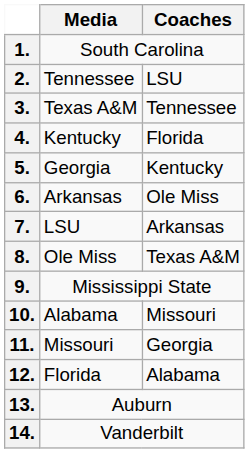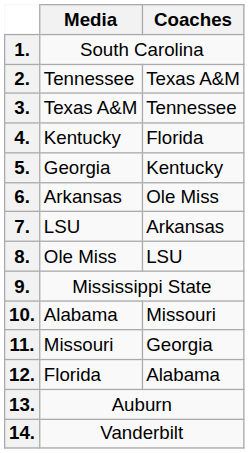2. | Coaches: LSU -> Texas A&M
8. | Coaches: Texas A&M -> LSU
